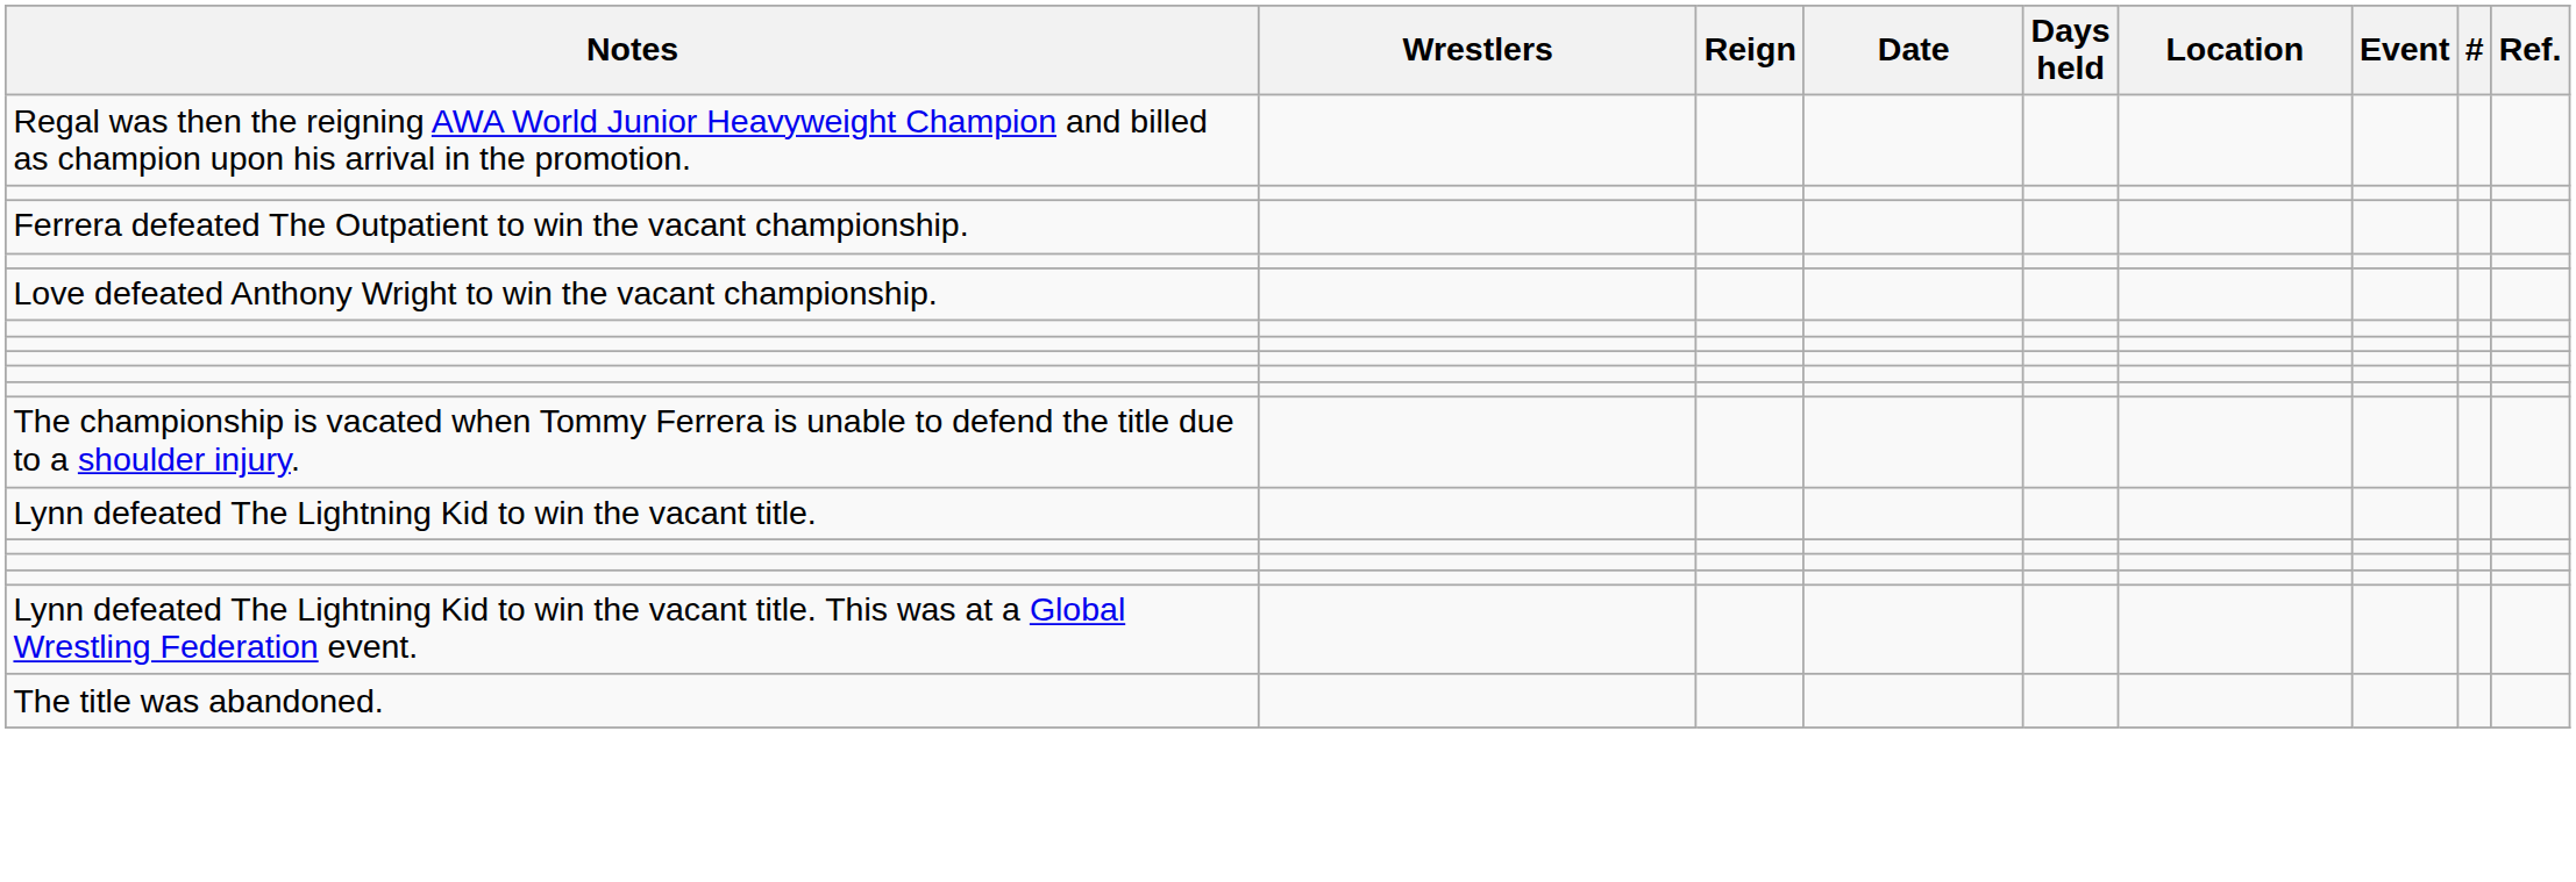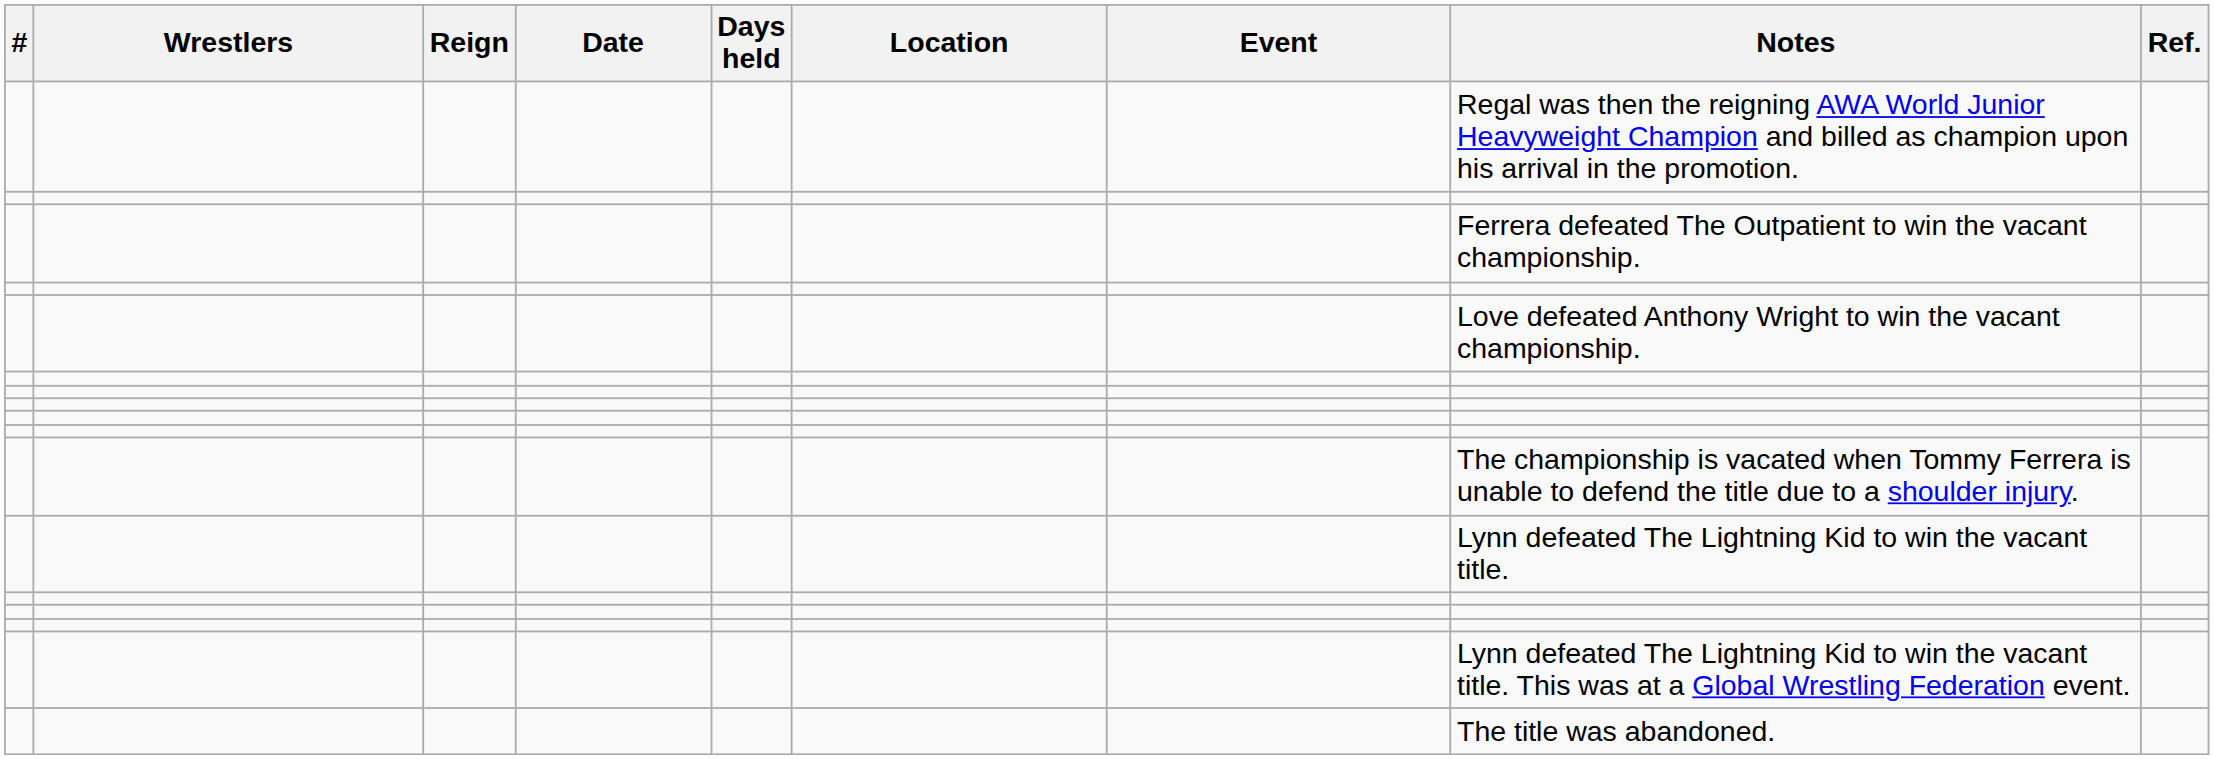columns swapped: # <-> Notes
